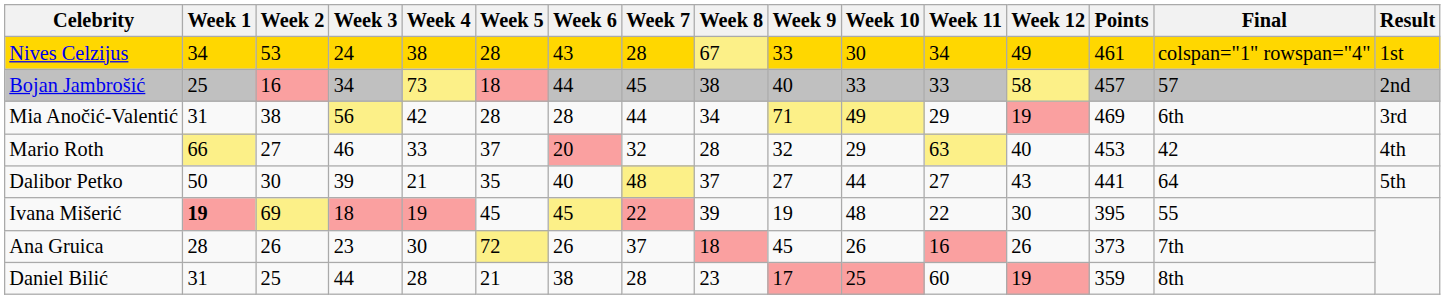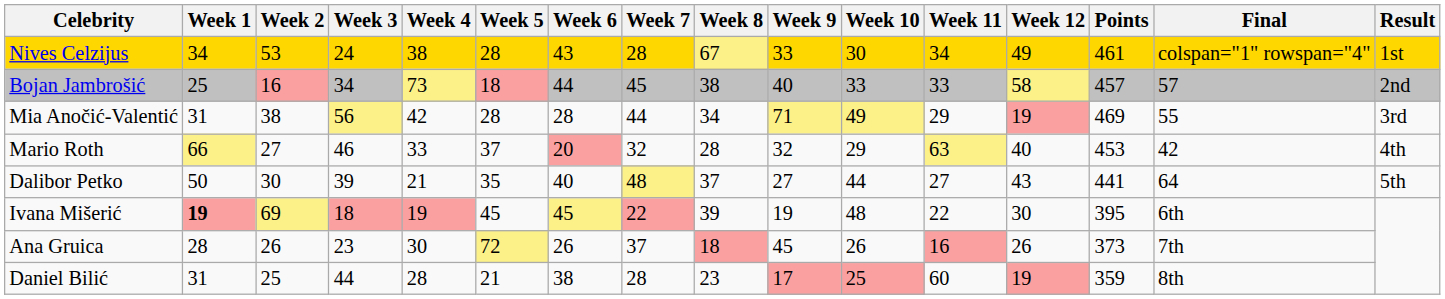Mia Anočić-Valentić | Final: 6th -> 55
Ivana Mišerić | Final: 55 -> 6th
